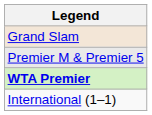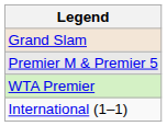row 4 | column 1: bold -> normal
